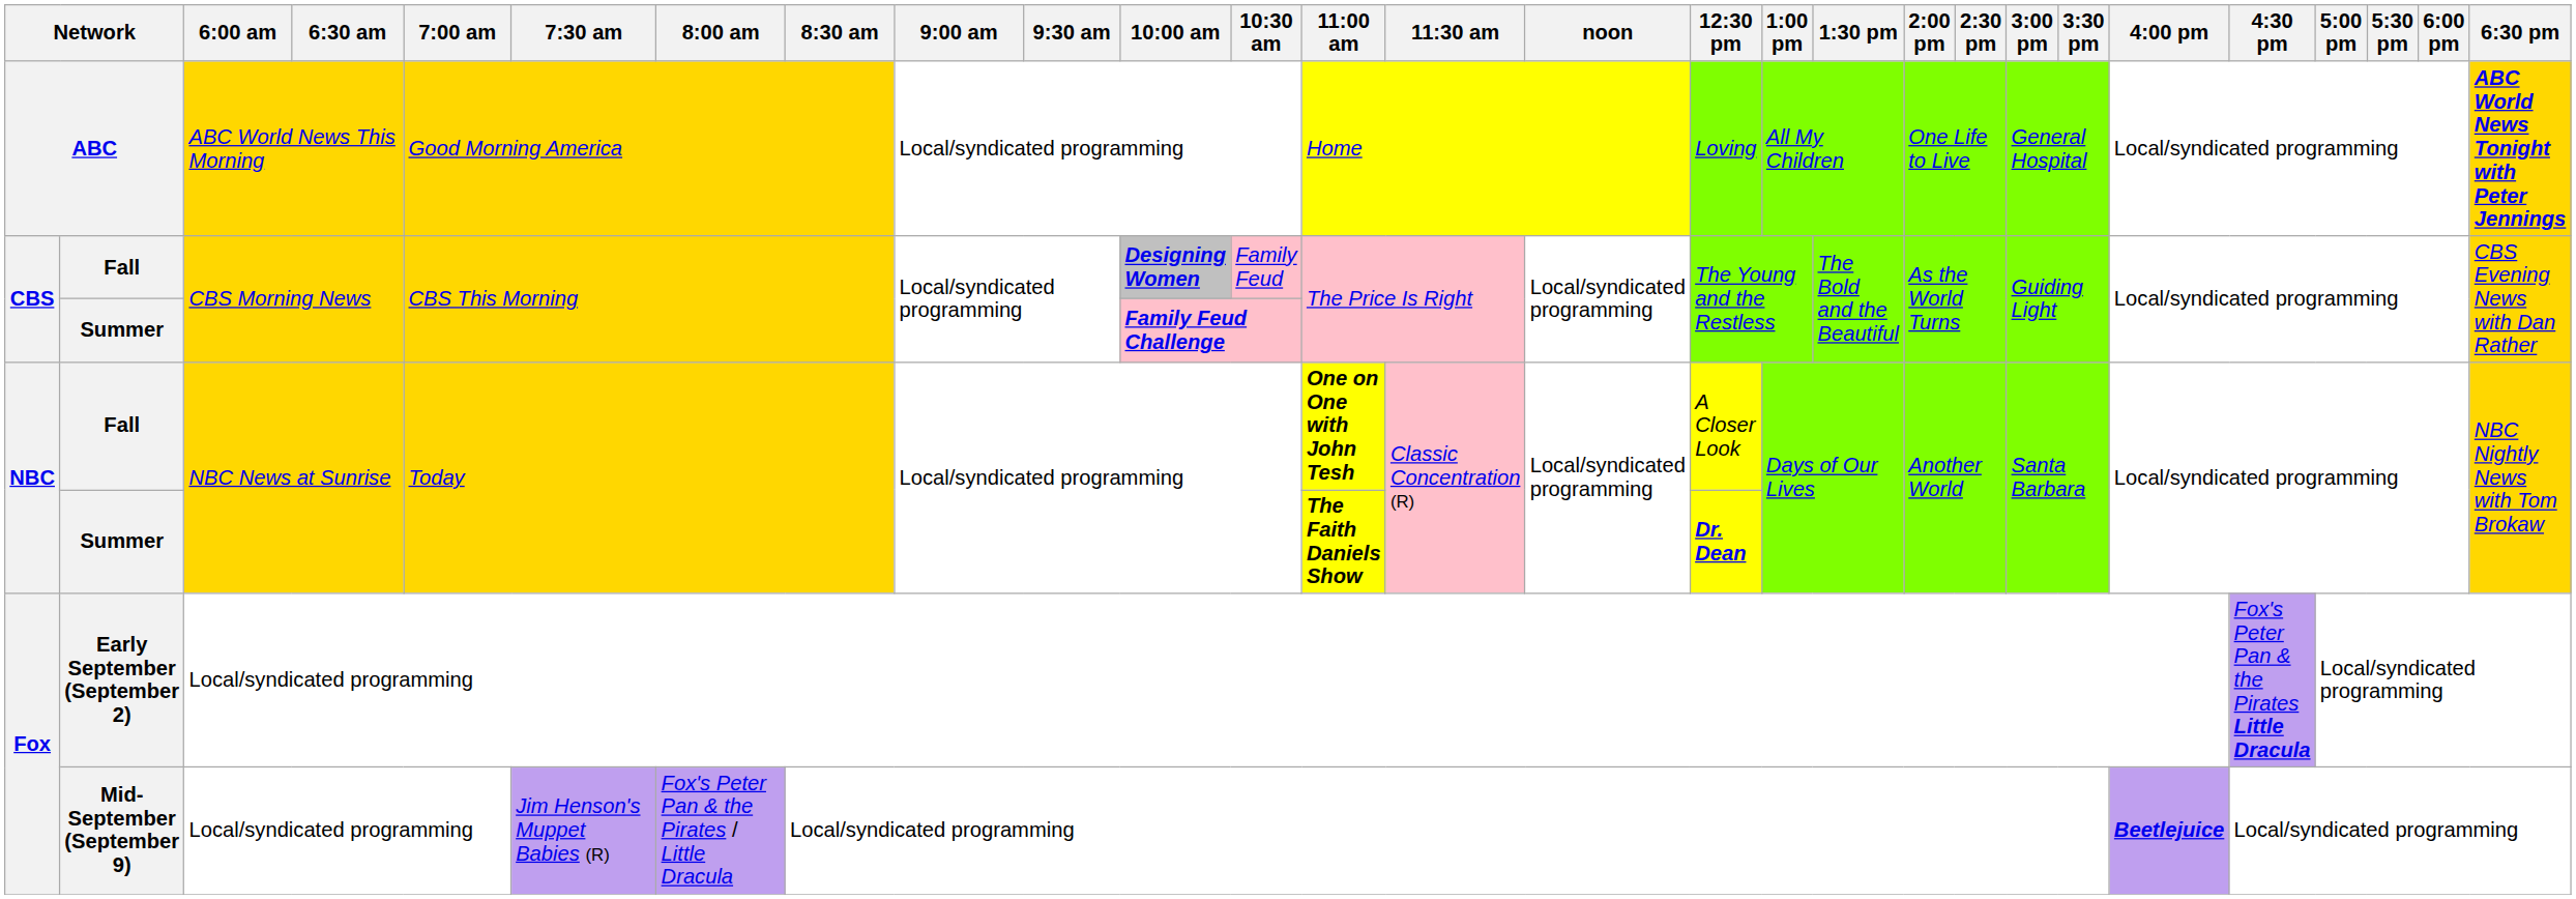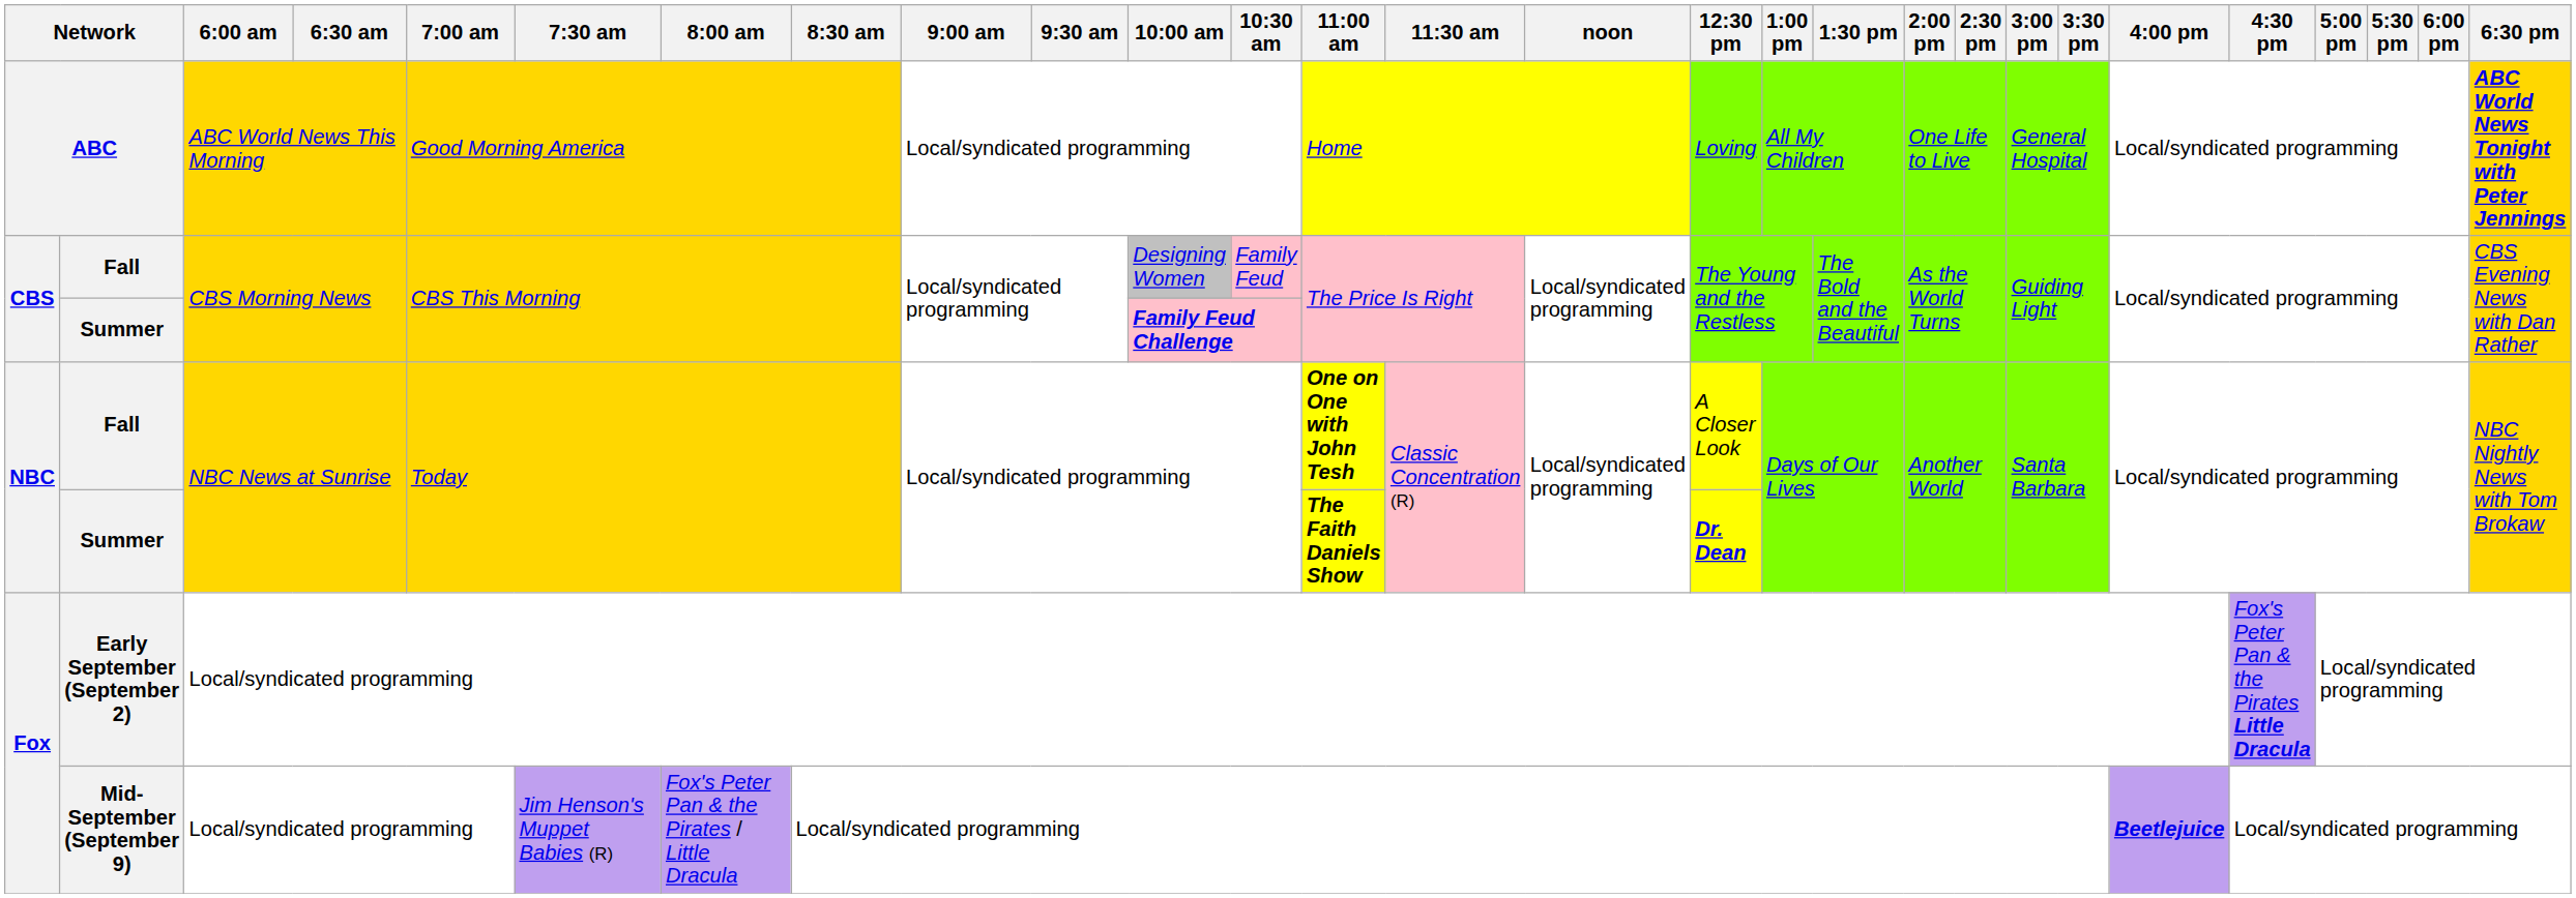CBS / Fall | 10:00 am: bold -> normal
